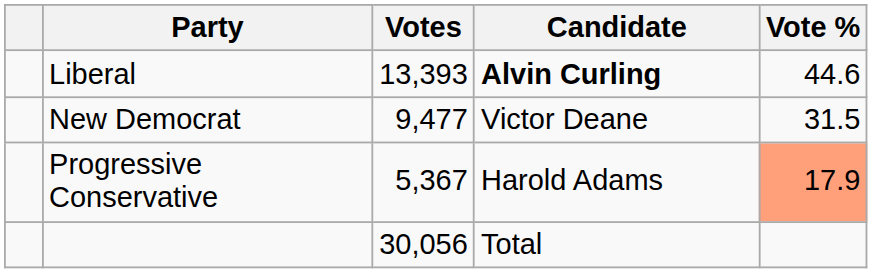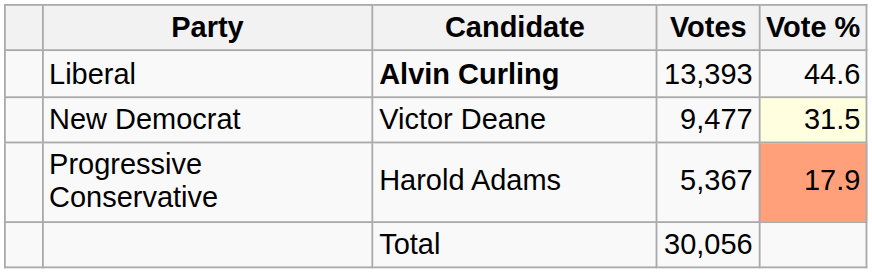columns swapped: Candidate <-> Votes
New Democrat | Vote %: no background -> lightyellow background
